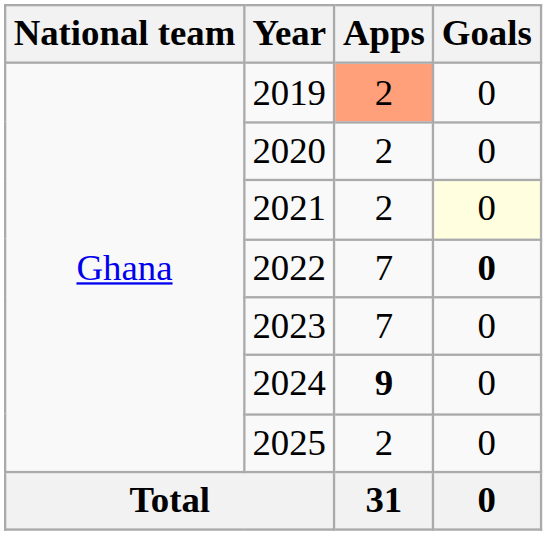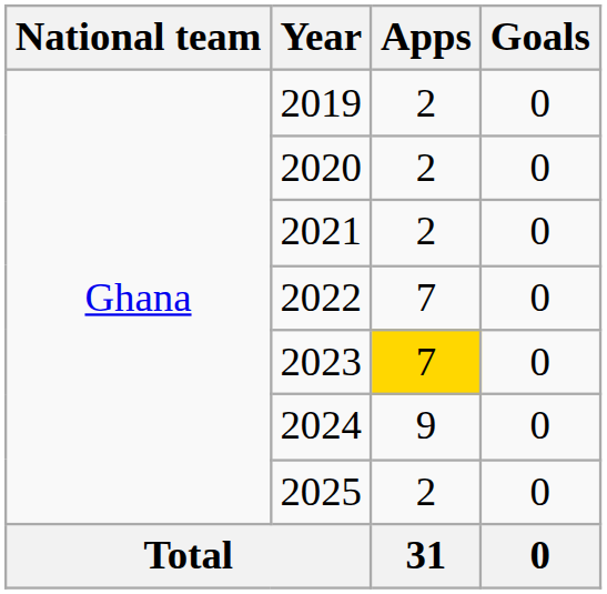2019 | Apps: lightsalmon background -> no background
2021 | Goals: lightyellow background -> no background
2022 | Goals: bold -> normal
2023 | Apps: no background -> gold background
2024 | Apps: bold -> normal
